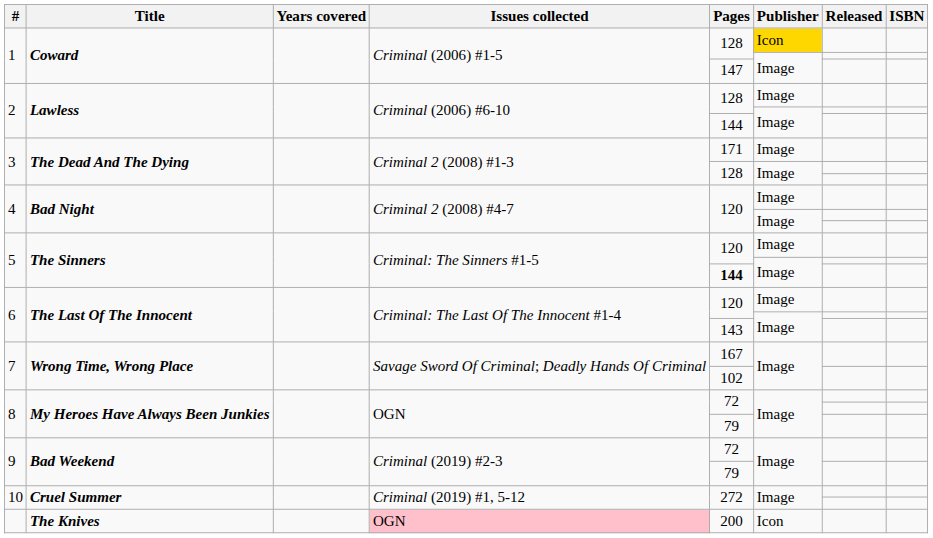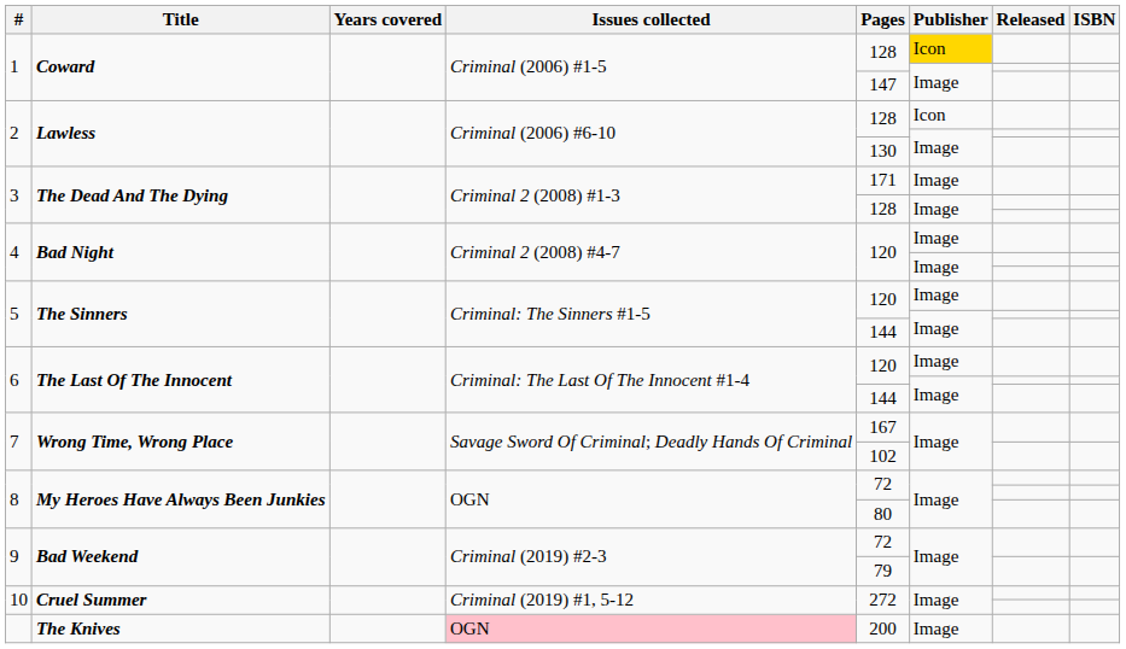row 5 | Publisher: Image -> Icon
row 7 | Pages: 144 -> 130
row 16 | Pages: bold -> normal
row 19 | Pages: 143 -> 144
row 24 | Pages: 79 -> 80
row 29 | Publisher: Icon -> Image
